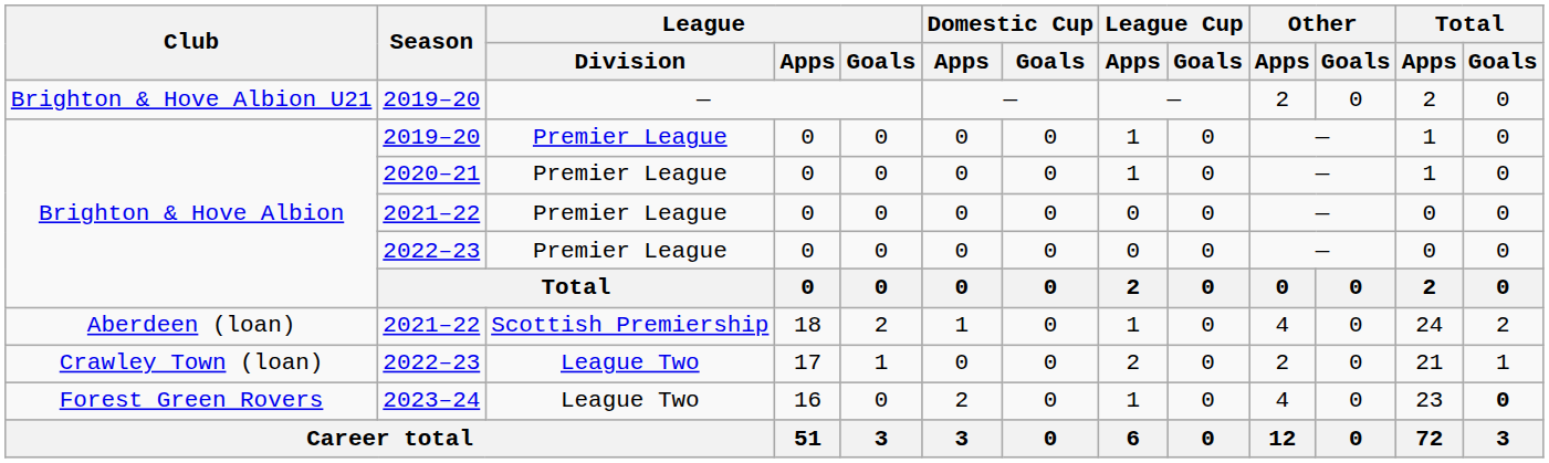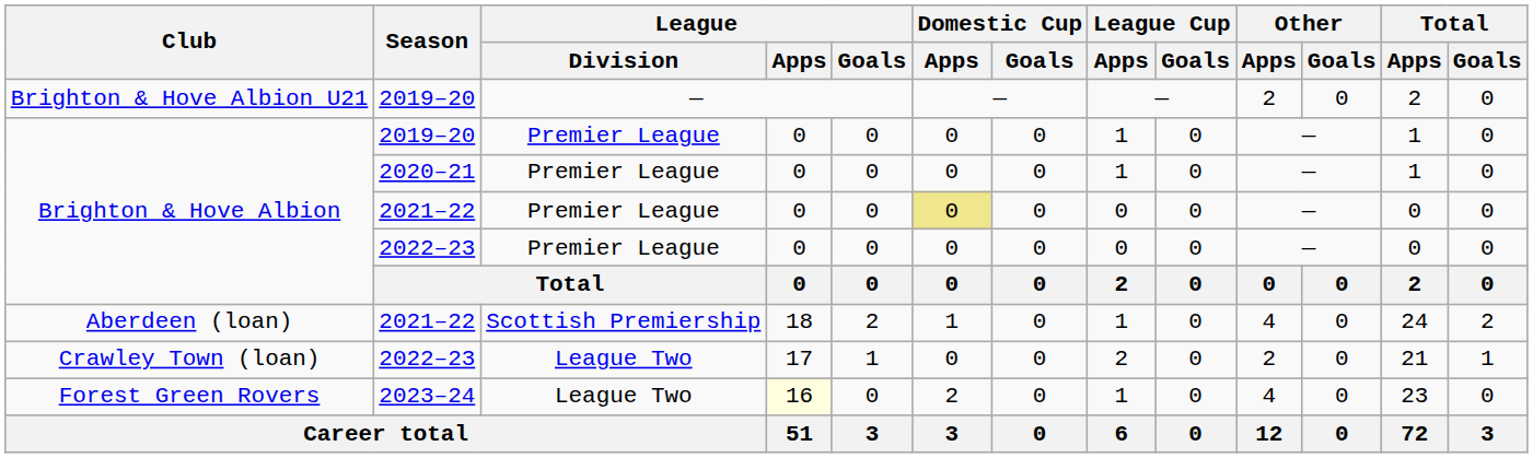Brighton & Hove Albion / 2021–22 | Domestic Cup / Apps: no background -> khaki background
Forest Green Rovers | League / Apps: no background -> lightyellow background
Forest Green Rovers | Total / Goals: bold -> normal
